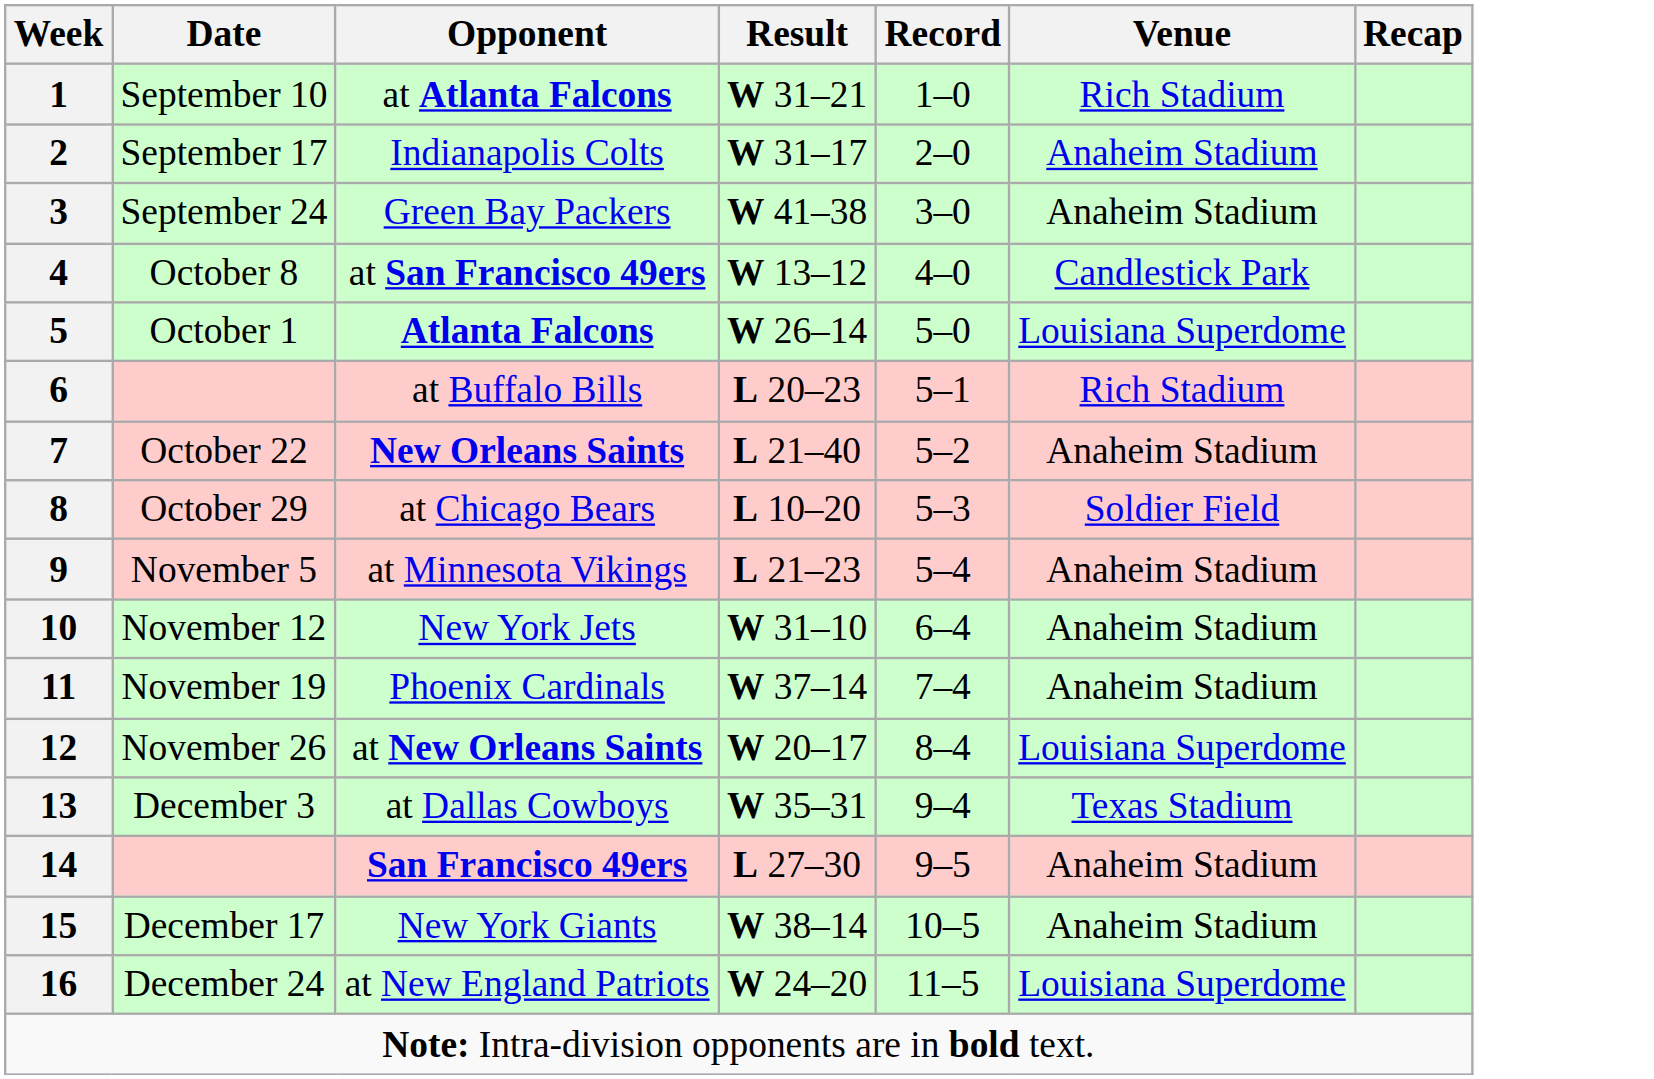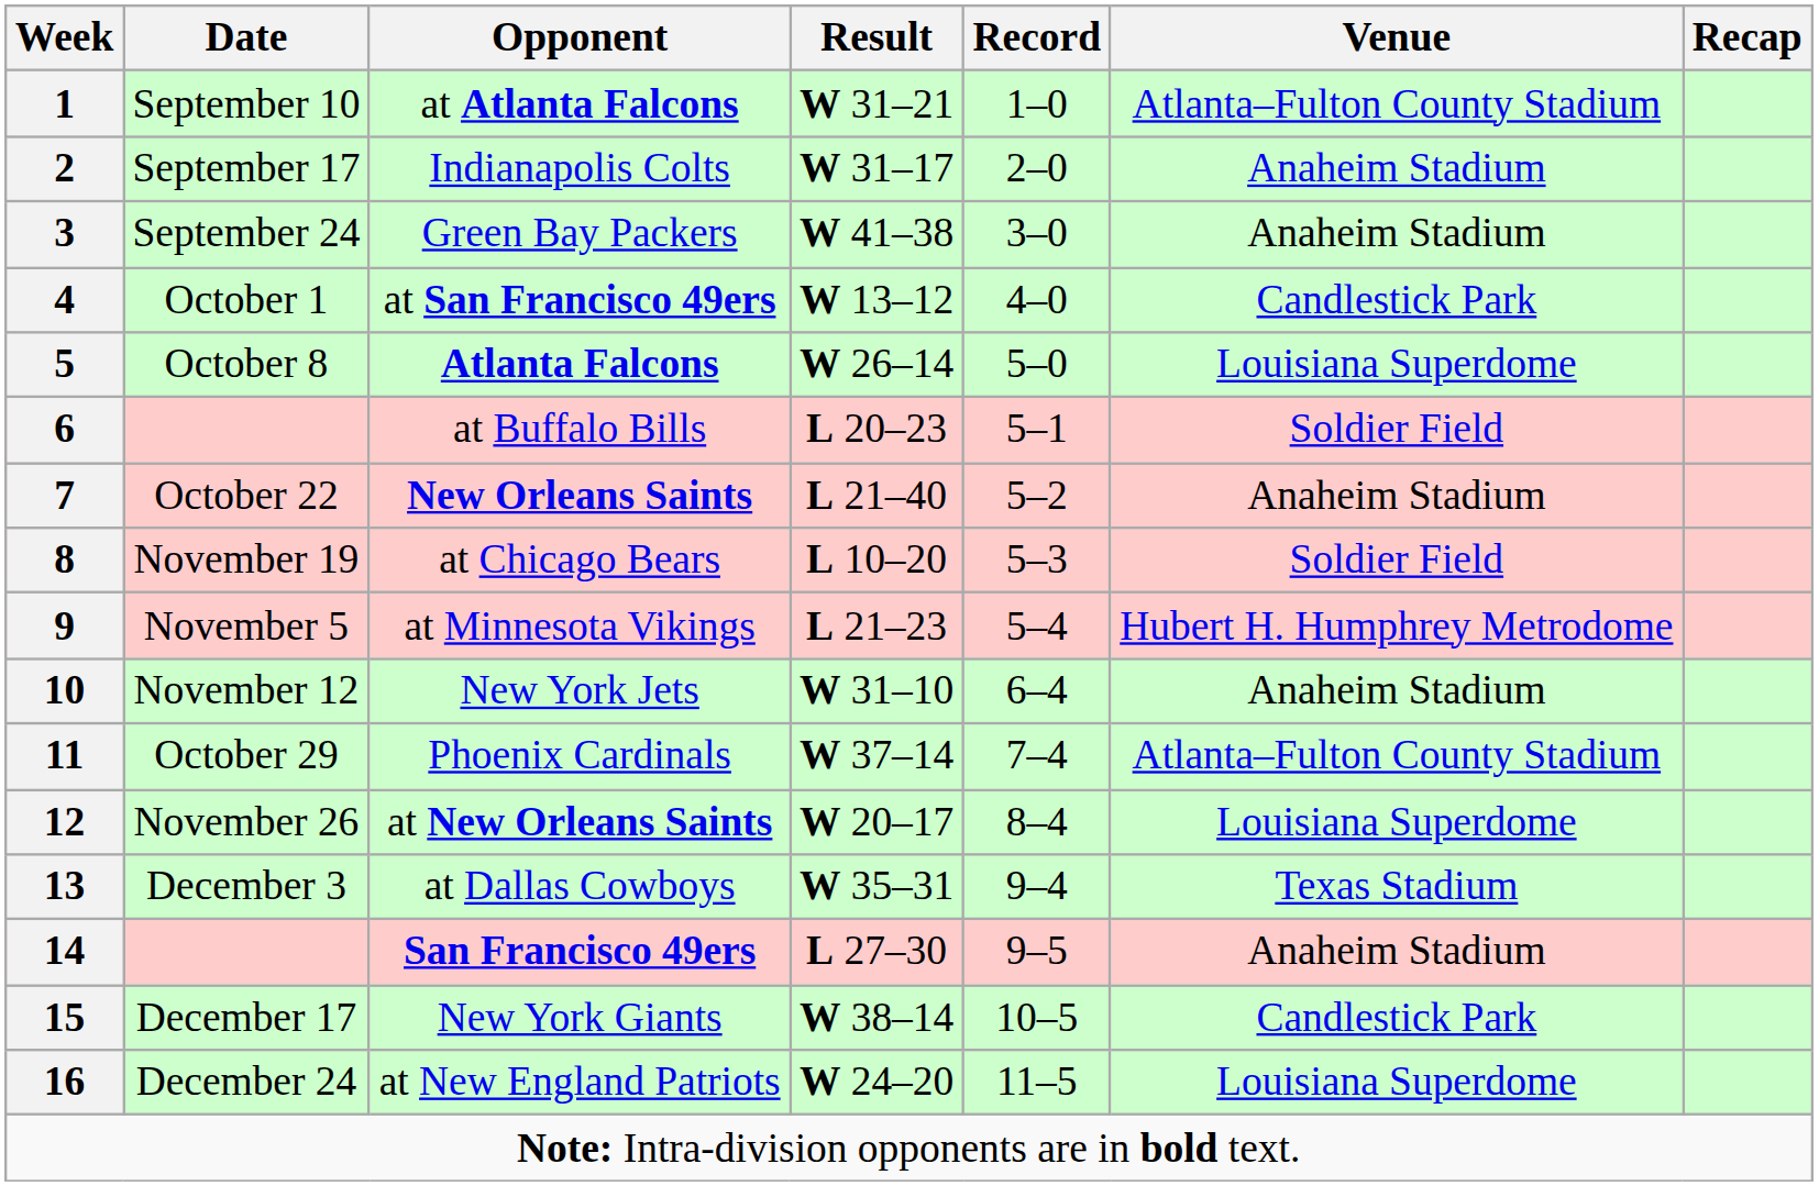1 | Venue: Rich Stadium -> Atlanta–Fulton County Stadium
4 | Date: October 8 -> October 1
5 | Date: October 1 -> October 8
6 | Venue: Rich Stadium -> Soldier Field
8 | Date: October 29 -> November 19
9 | Venue: Anaheim Stadium -> Hubert H. Humphrey Metrodome
11 | Date: November 19 -> October 29
11 | Venue: Anaheim Stadium -> Atlanta–Fulton County Stadium
15 | Venue: Anaheim Stadium -> Candlestick Park
